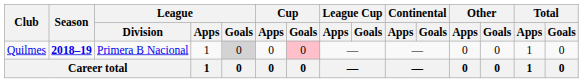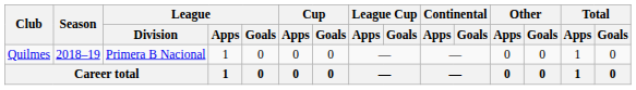Quilmes | Season: bold -> normal
Quilmes | League / Goals: lightgrey background -> no background
Quilmes | Cup / Goals: pink background -> no background
